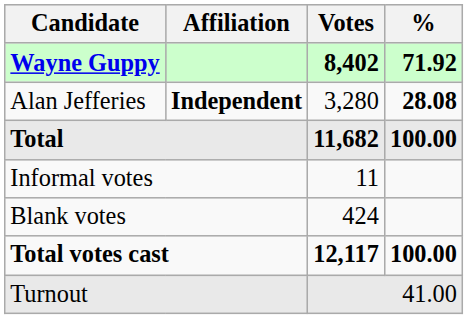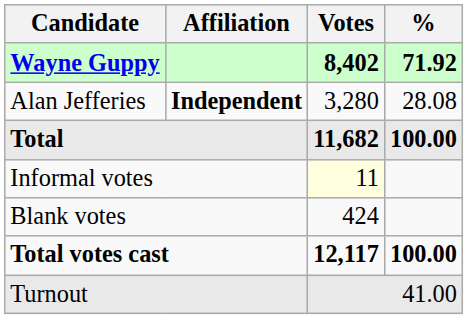Alan Jefferies | %: bold -> normal
Informal votes | Votes: no background -> lightyellow background
